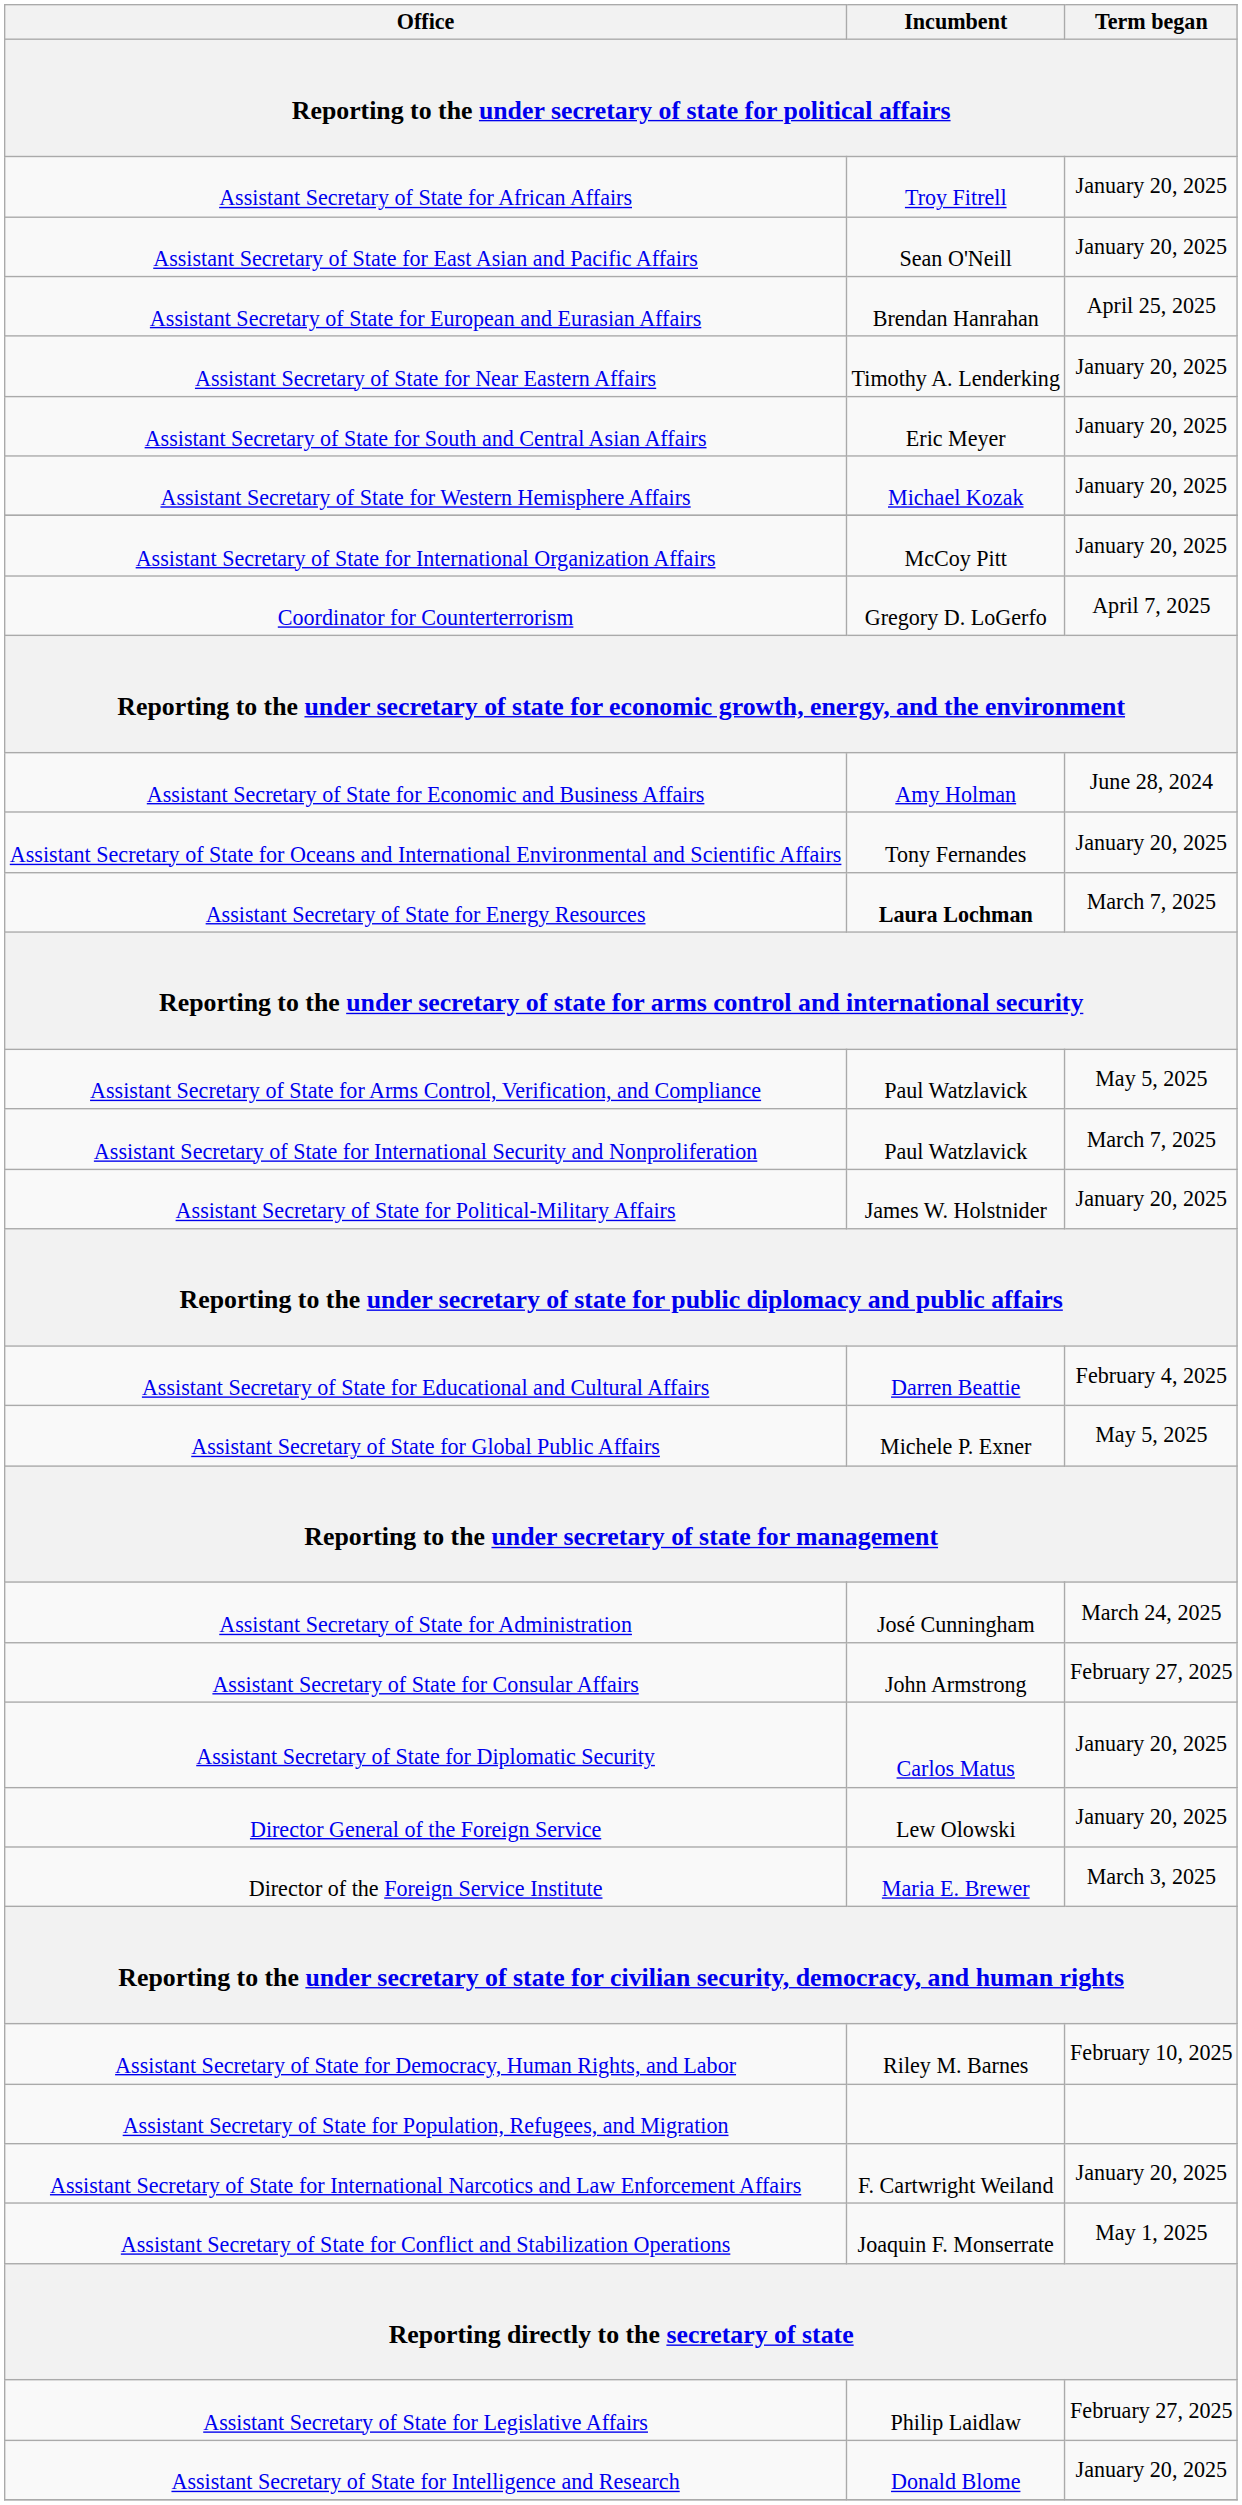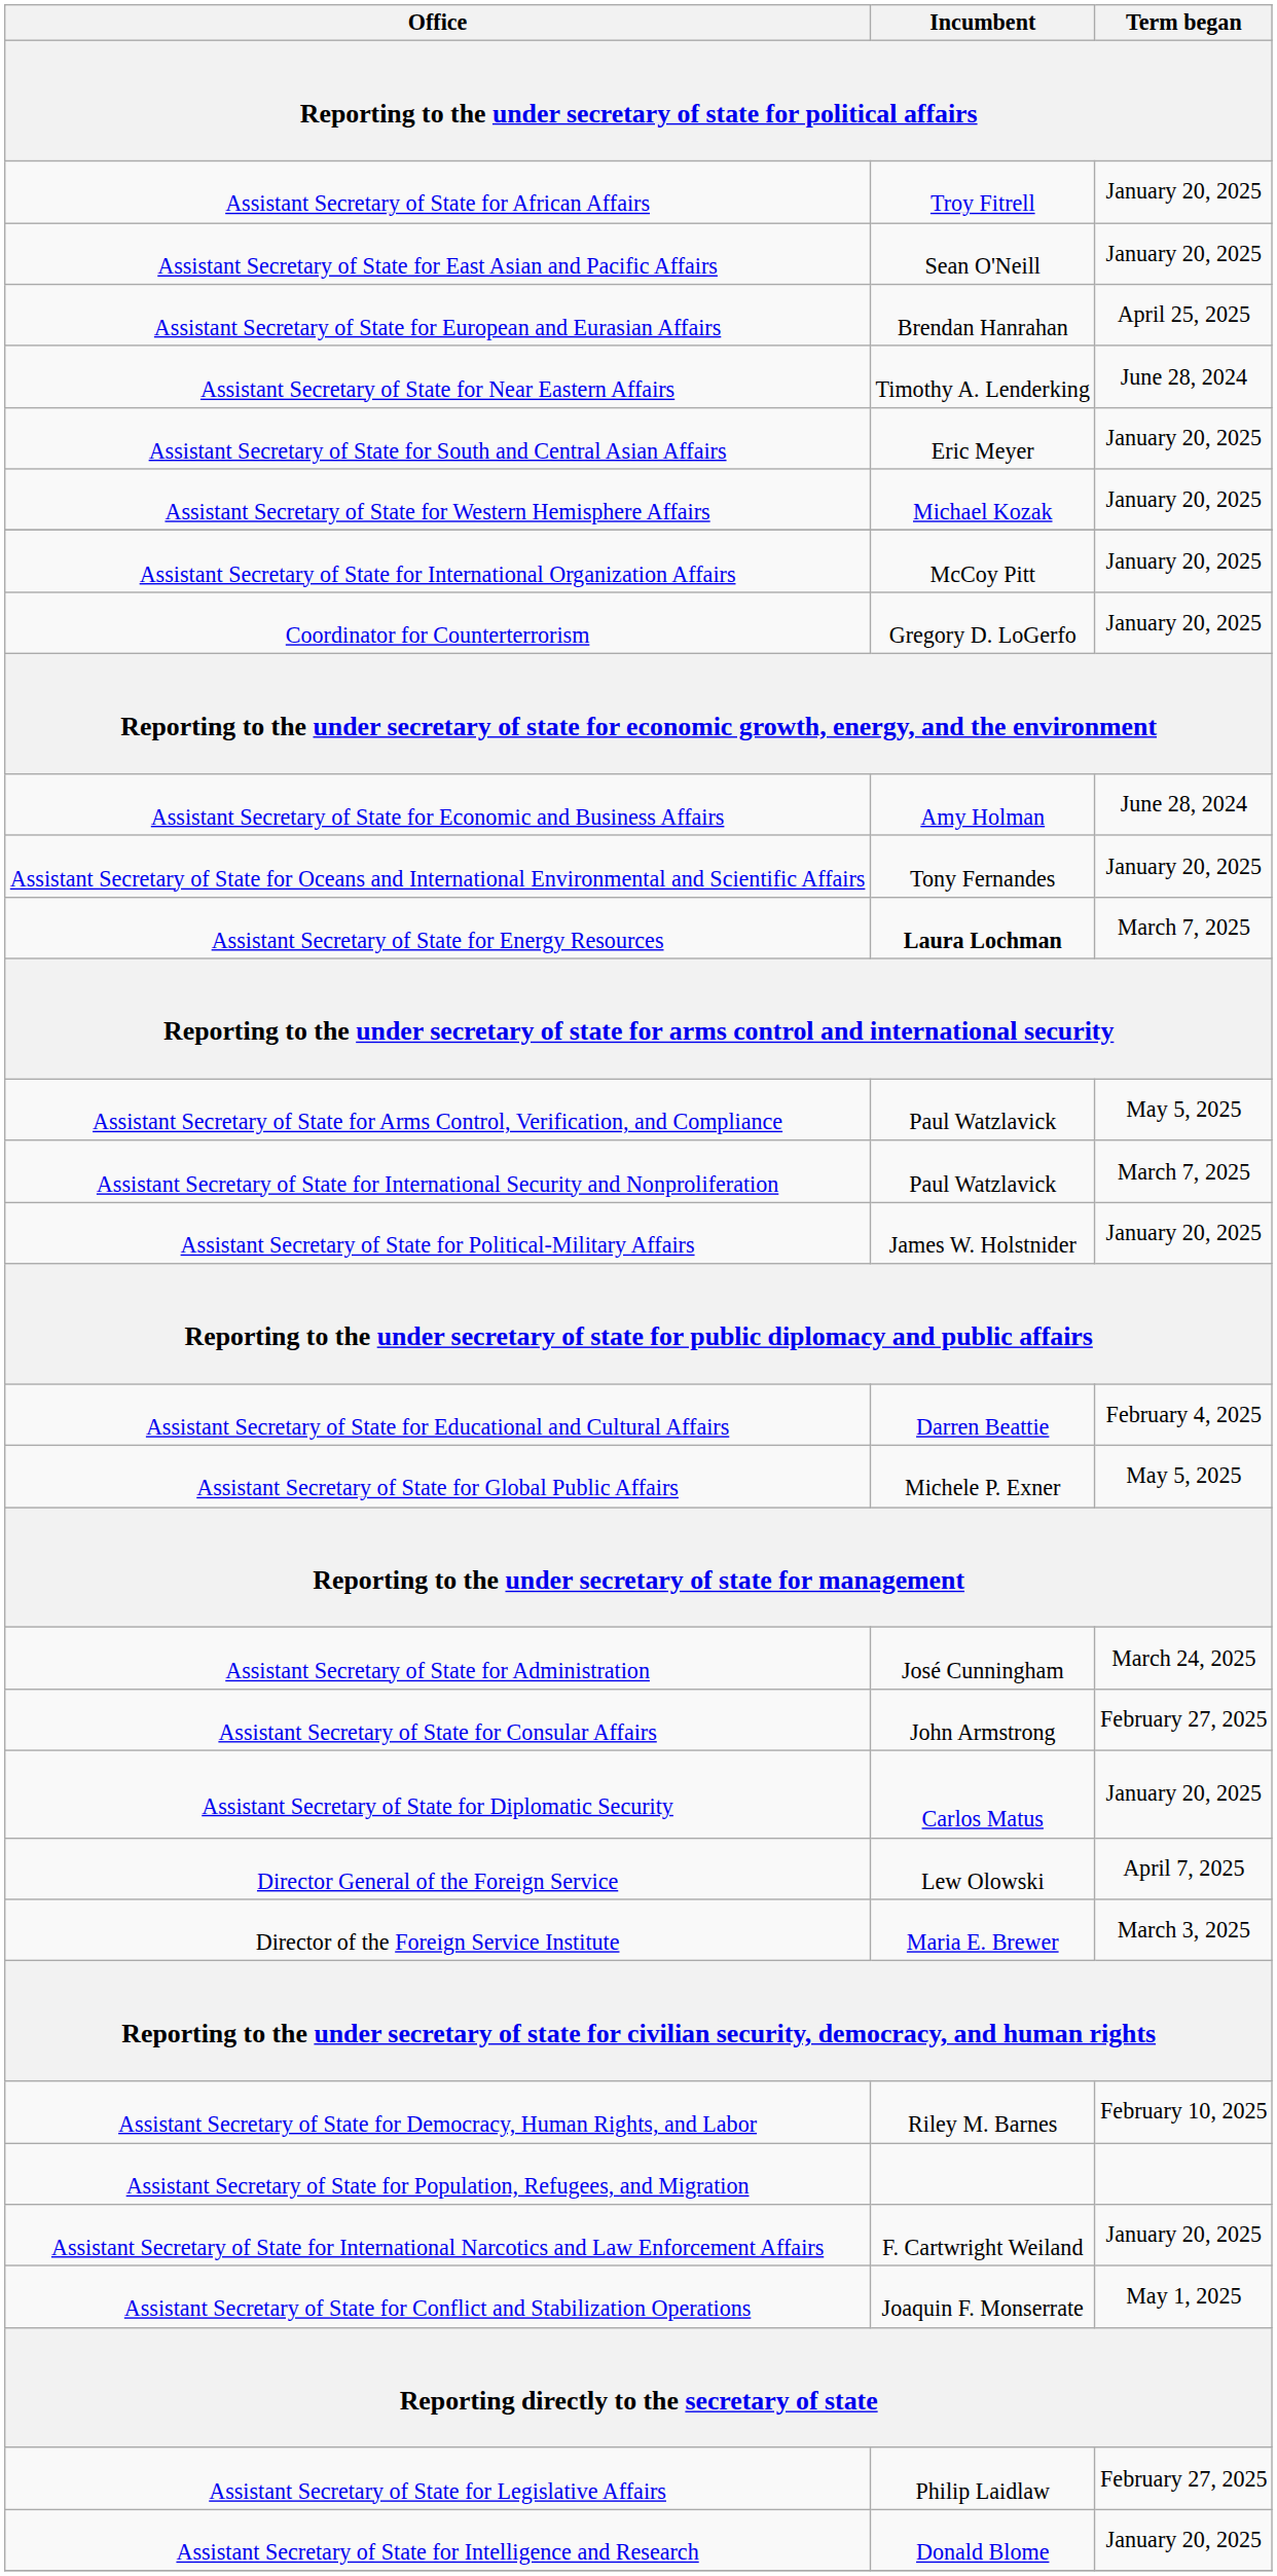Assistant Secretary of State for Near Eastern Affairs | Term began: January 20, 2025 -> June 28, 2024
Coordinator for Counterterrorism | Term began: April 7, 2025 -> January 20, 2025
Director General of the Foreign Service | Term began: January 20, 2025 -> April 7, 2025
